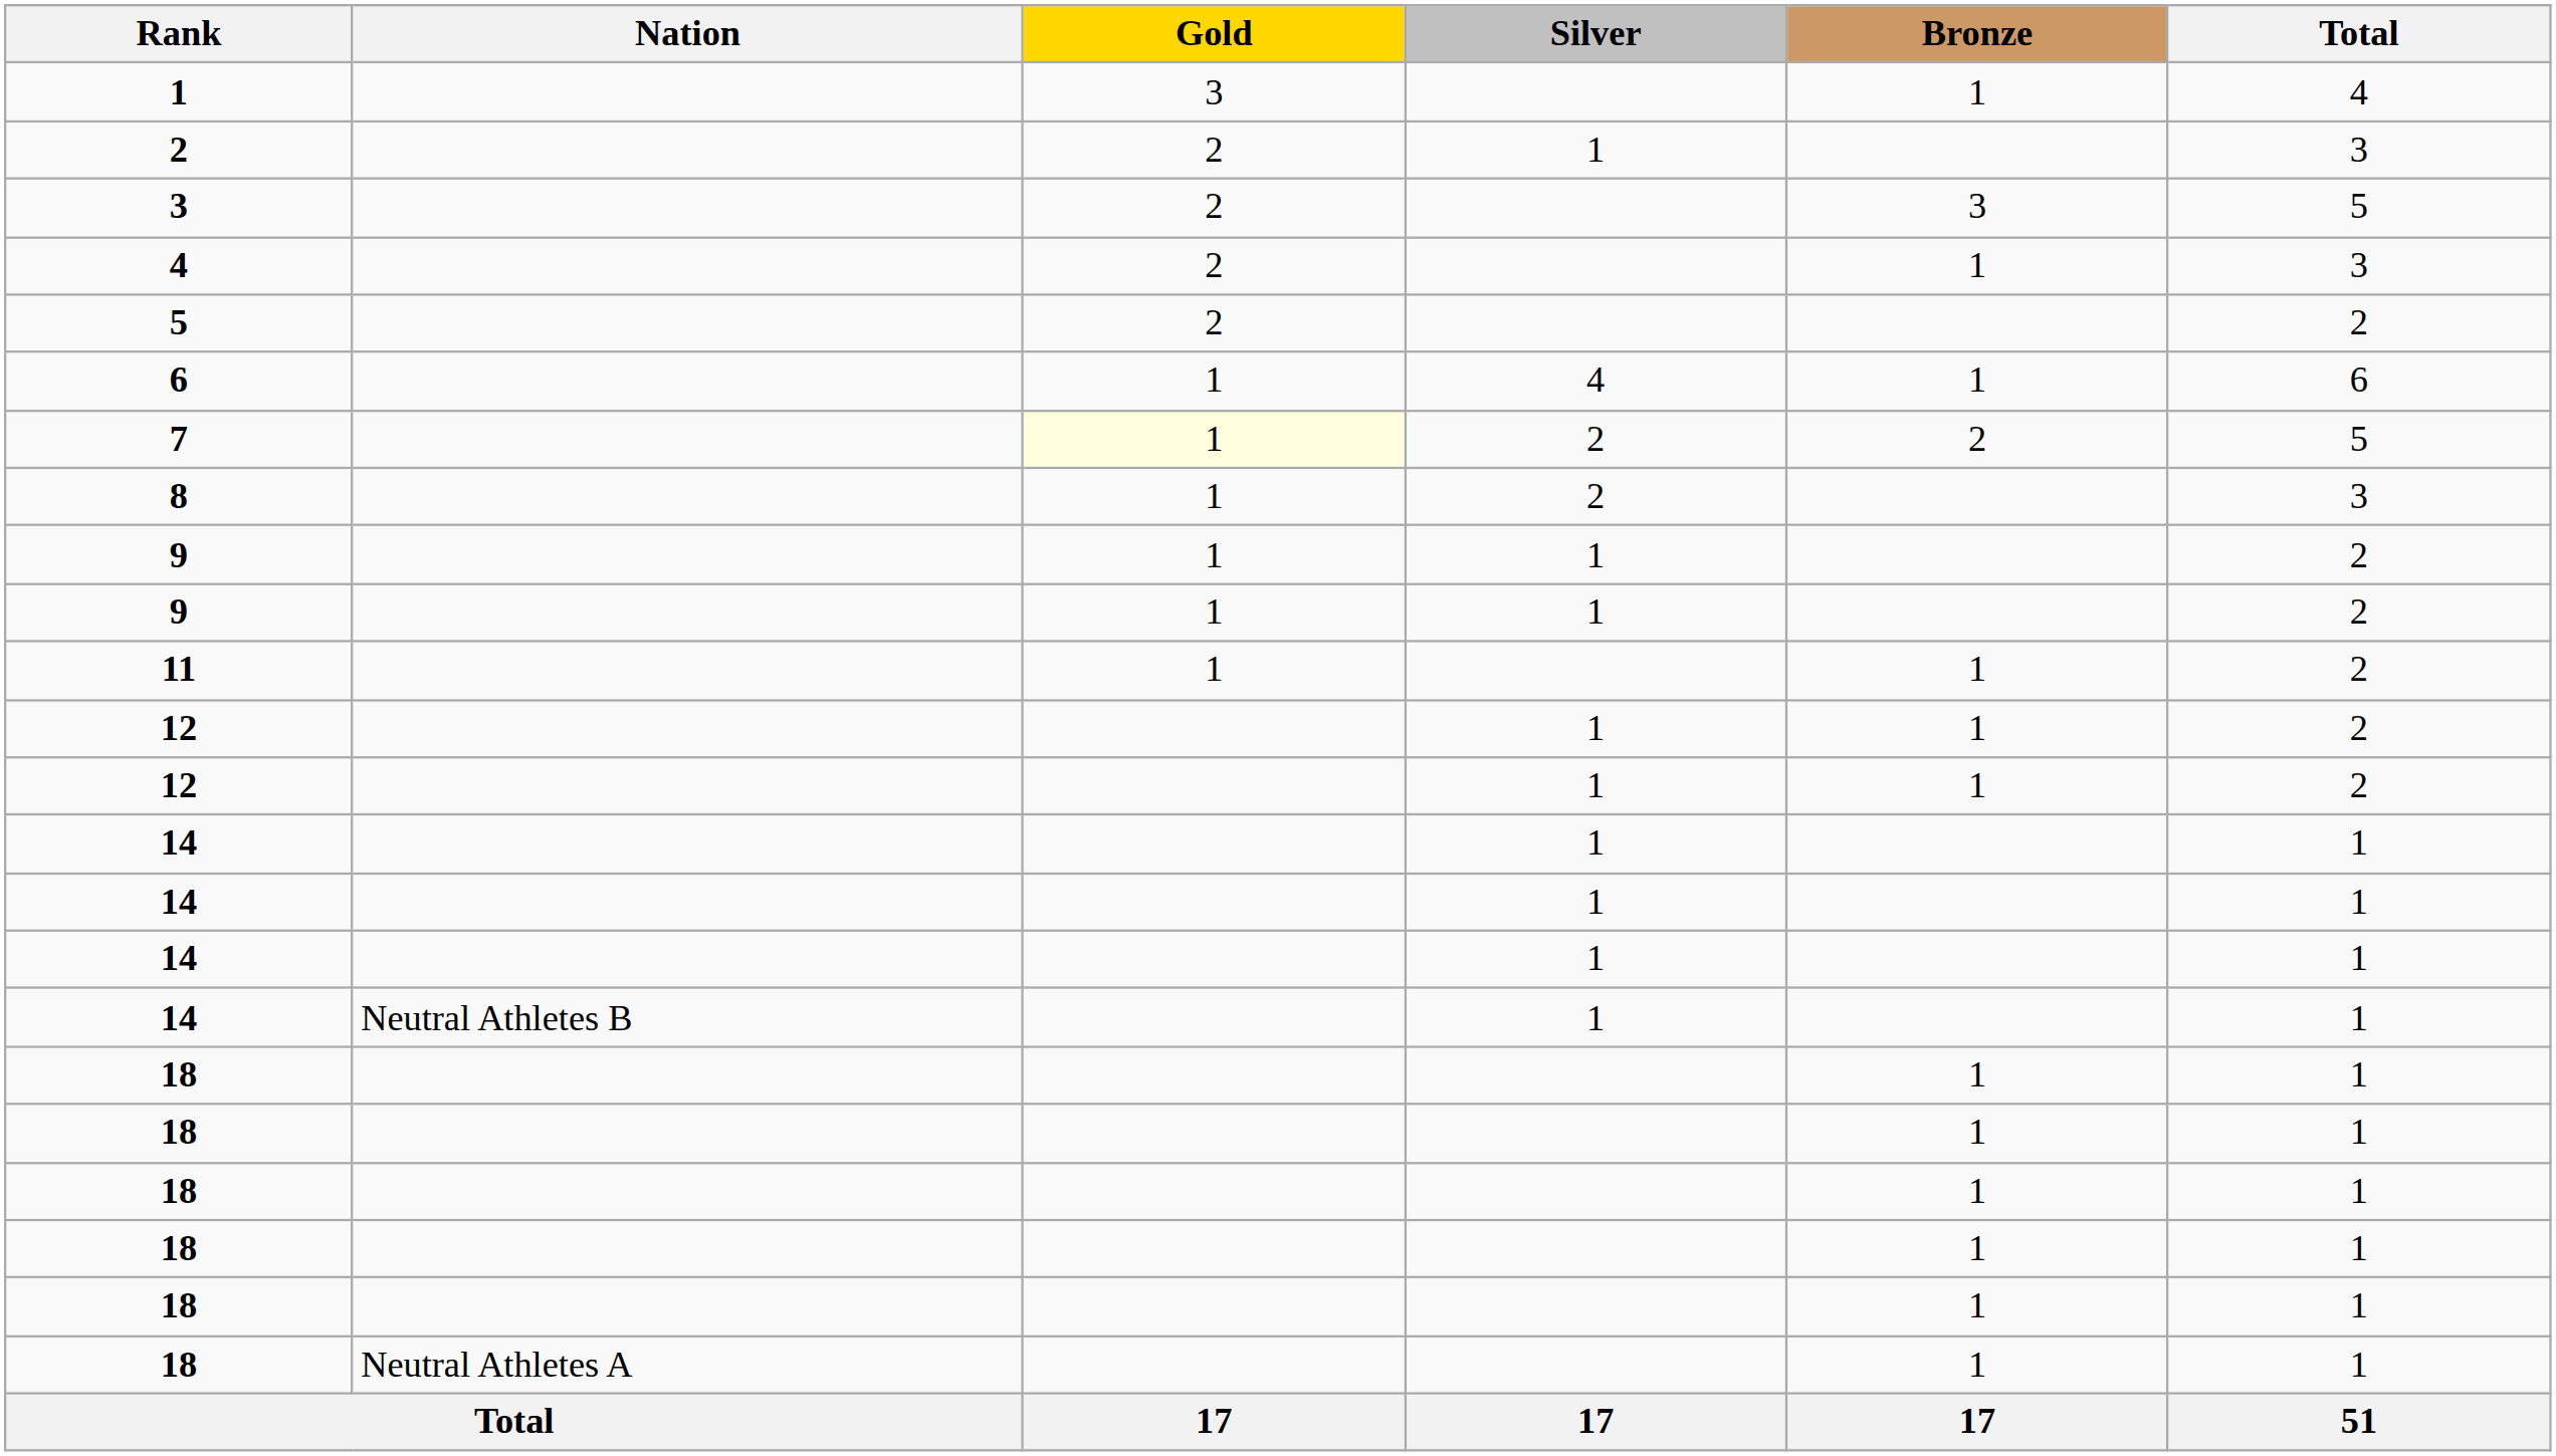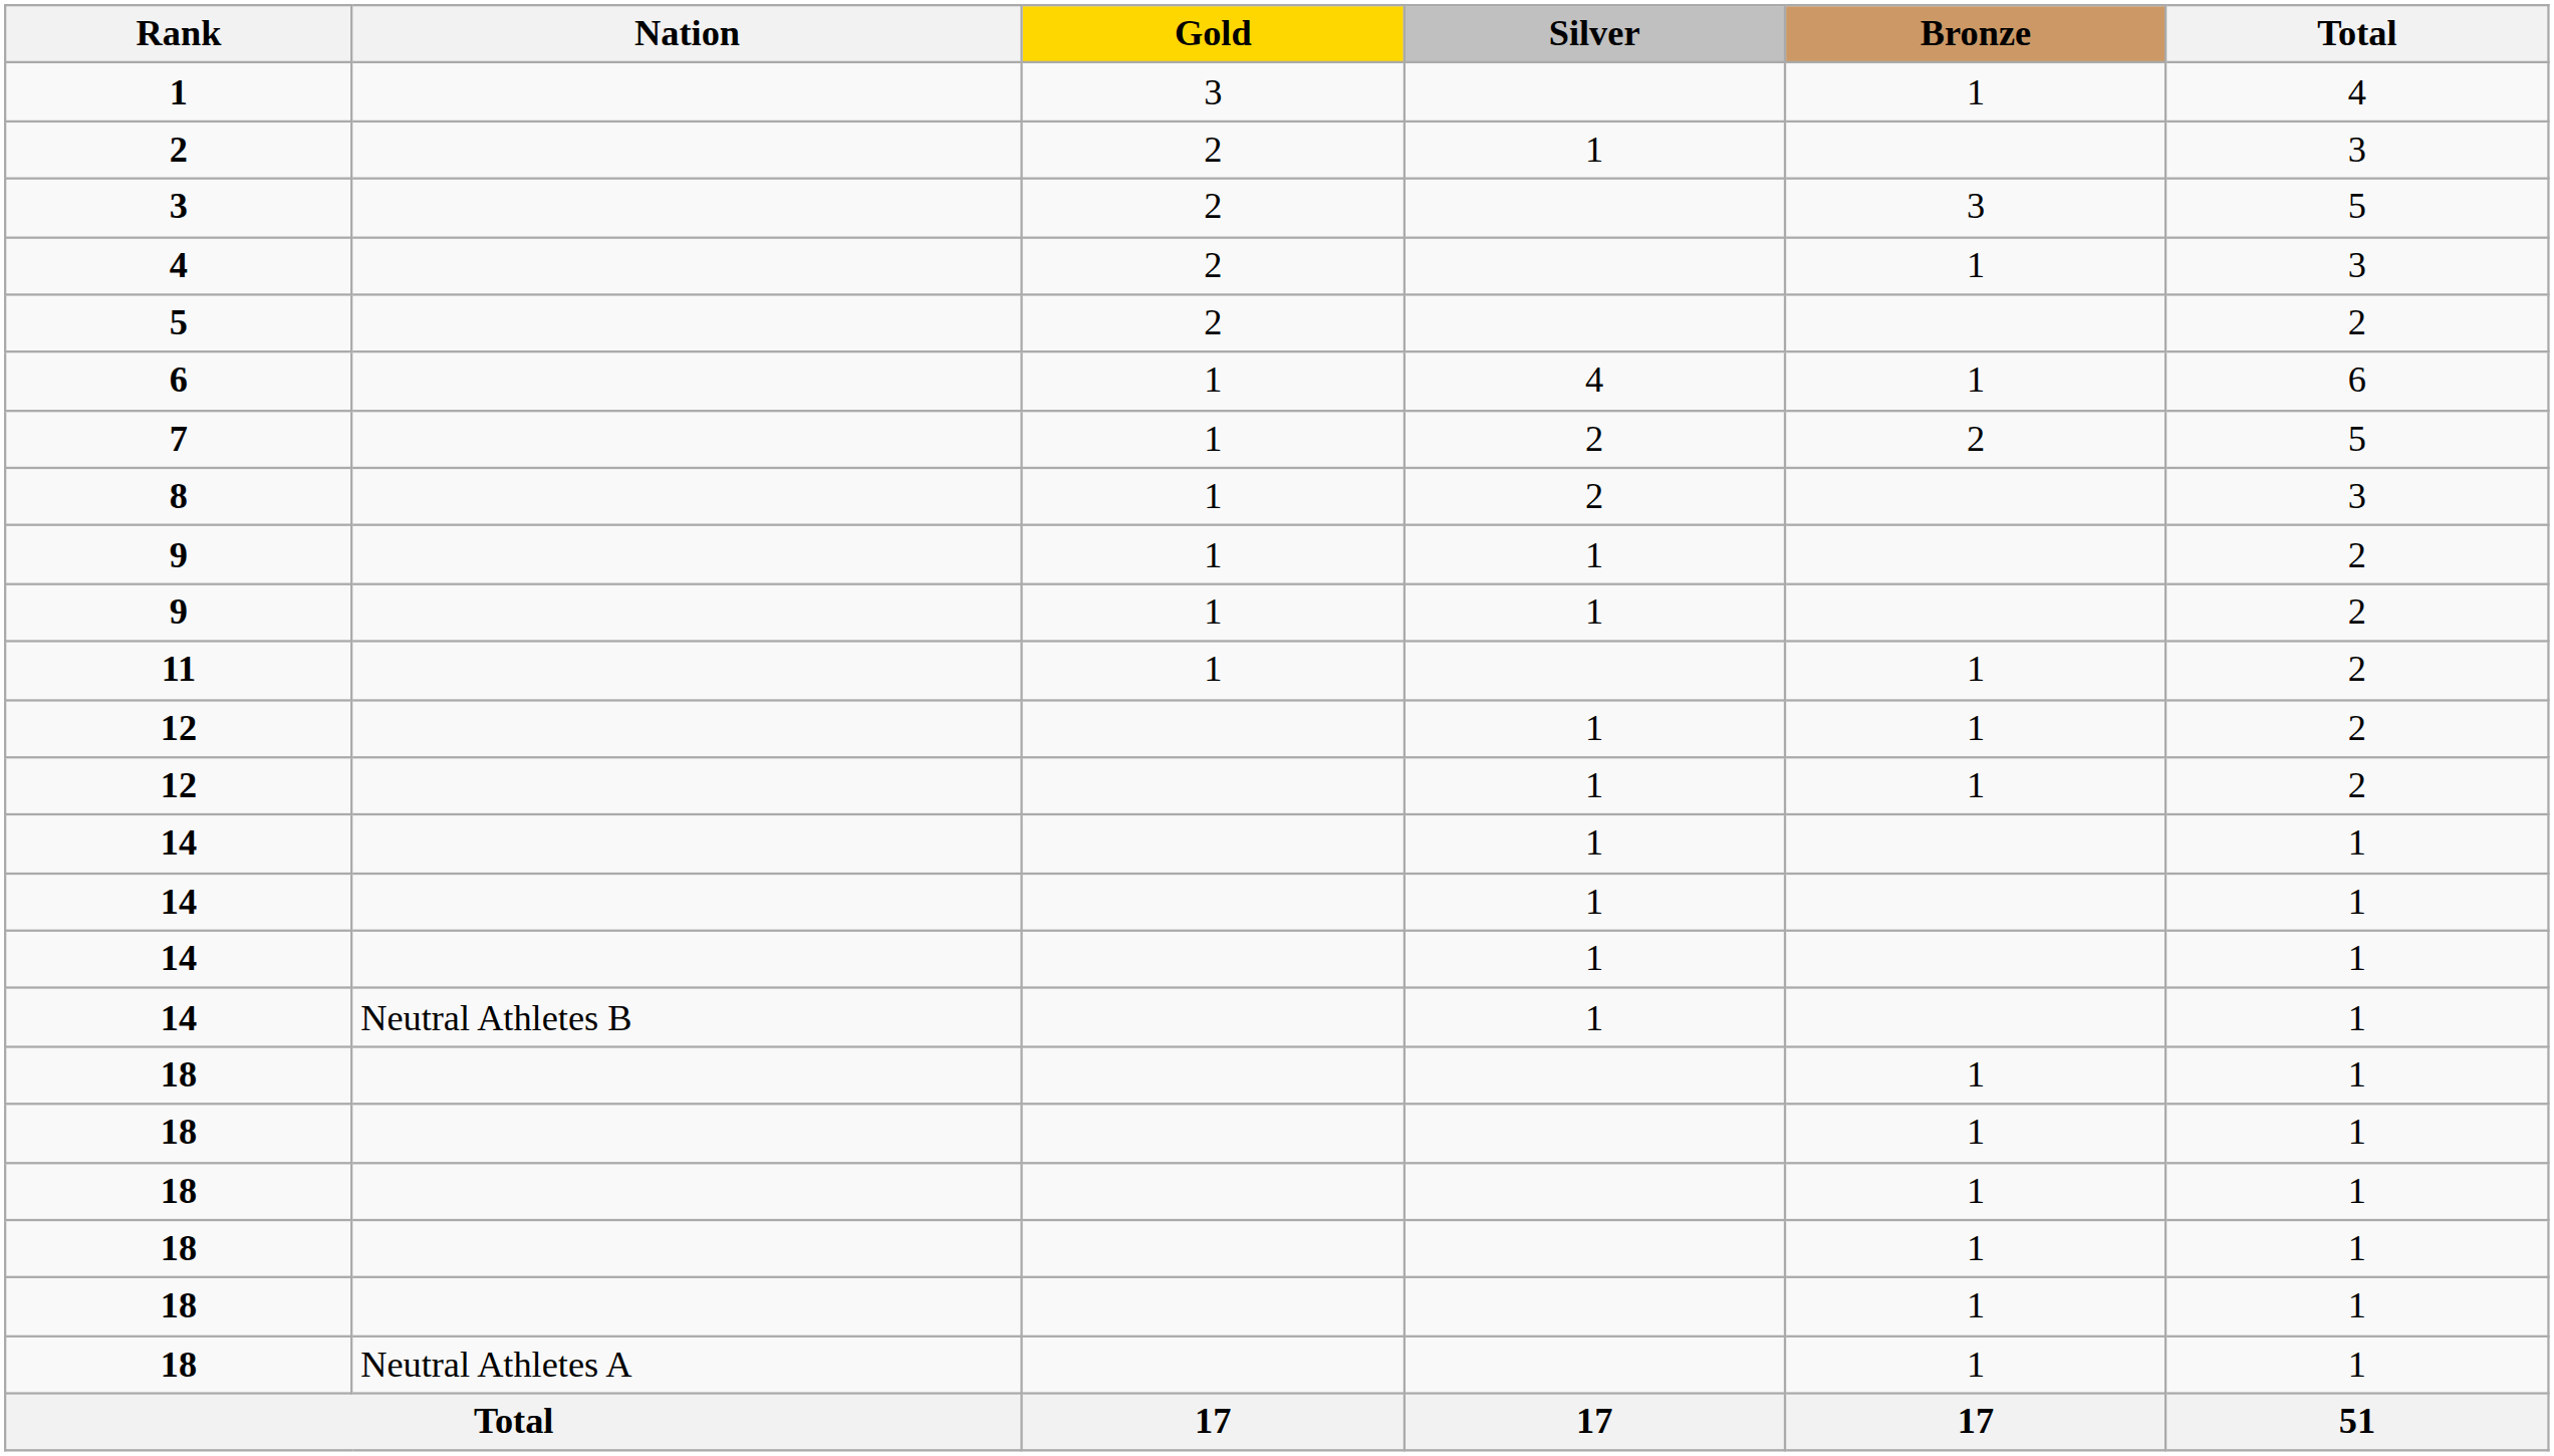7 | Gold: lightyellow background -> no background
